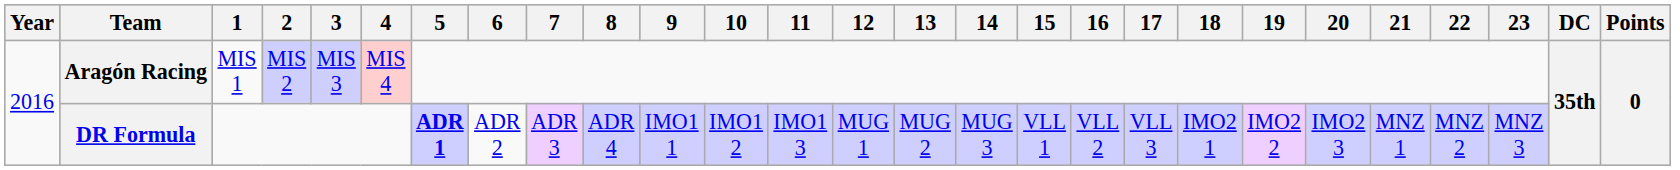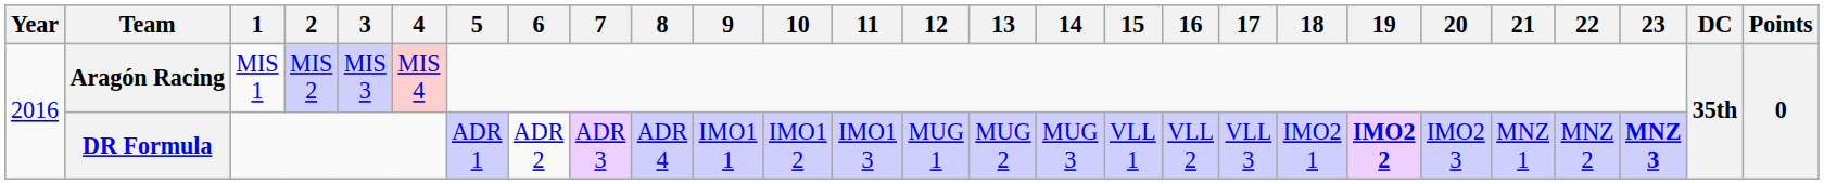DR Formula | 5: bold -> normal
DR Formula | 19: normal -> bold
DR Formula | 23: normal -> bold
